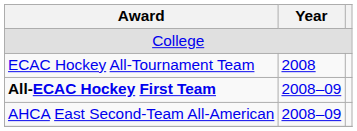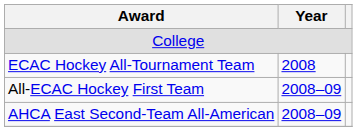All-ECAC Hockey First Team | Award: bold -> normal
